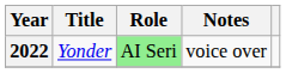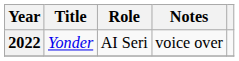2022 | Role: lightgreen background -> no background
